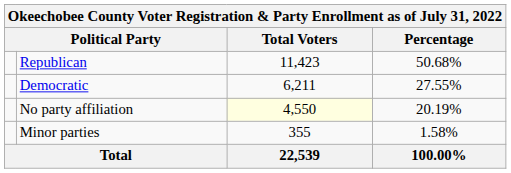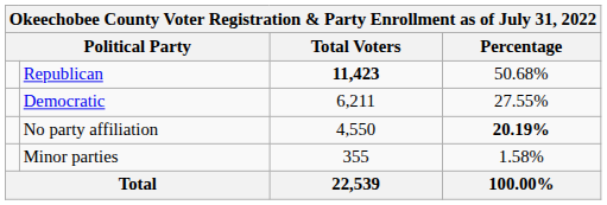Republican | Total Voters: normal -> bold
No party affiliation | Total Voters: lightyellow background -> no background
No party affiliation | Percentage: normal -> bold
